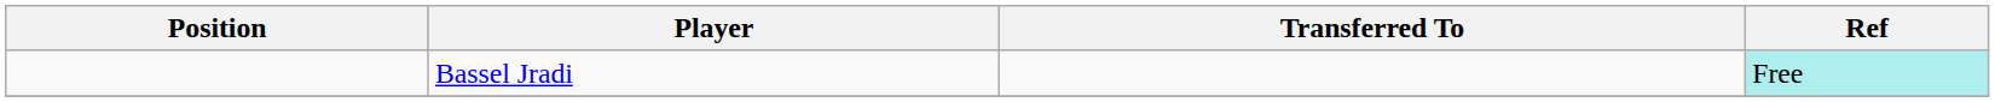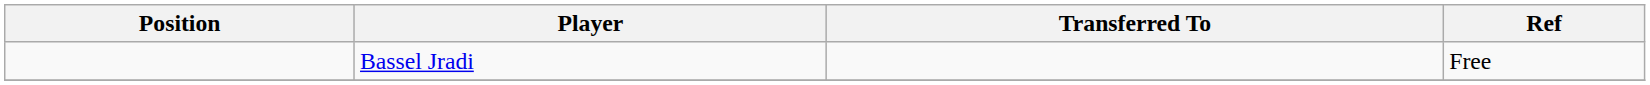Bassel Jradi | Ref: paleturquoise background -> no background
